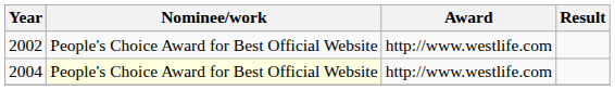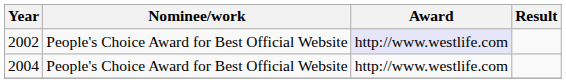2002 | Award: no background -> lavender background
2004 | Nominee/work: lightyellow background -> no background
